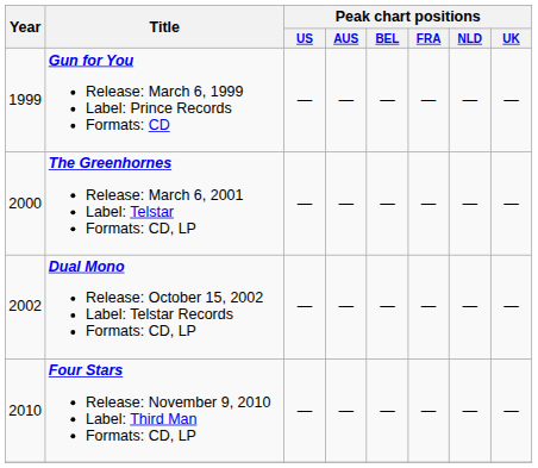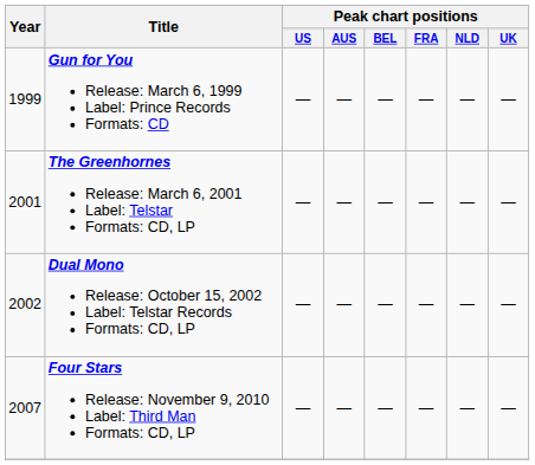row 4 | Year: 2000 -> 2001
row 6 | Year: 2010 -> 2007
